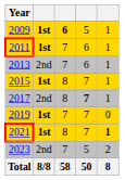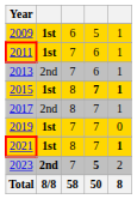2009 | column 3: bold -> normal
2015 | column 4: normal -> bold
2015 | column 5: normal -> bold
2017 | column 4: bold -> normal
2023 | column 2: normal -> bold
2023 | column 4: normal -> bold
